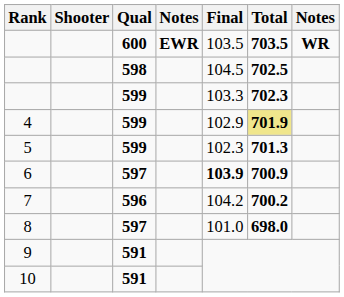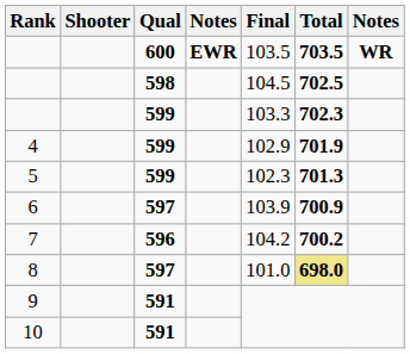4 | Total: khaki background -> no background
6 | Final: bold -> normal
8 | Total: no background -> khaki background
